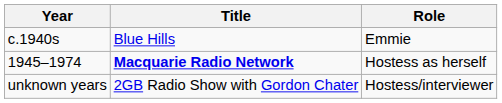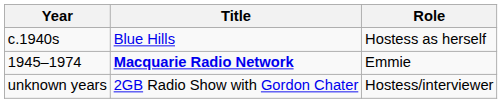c.1940s | Role: Emmie -> Hostess as herself
1945–1974 | Role: Hostess as herself -> Emmie
